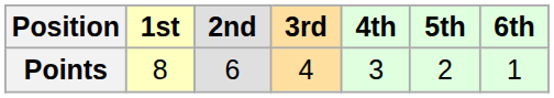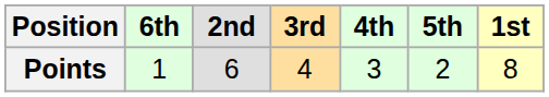columns swapped: 1st <-> 6th
